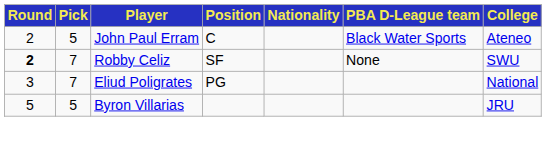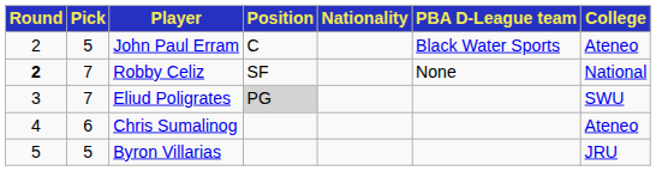Robby Celiz | College: SWU -> National
Eliud Poligrates | Position: no background -> lightgrey background
Eliud Poligrates | College: National -> SWU
+ row: 4 | 6 | Chris Sumalinog | Ateneo
